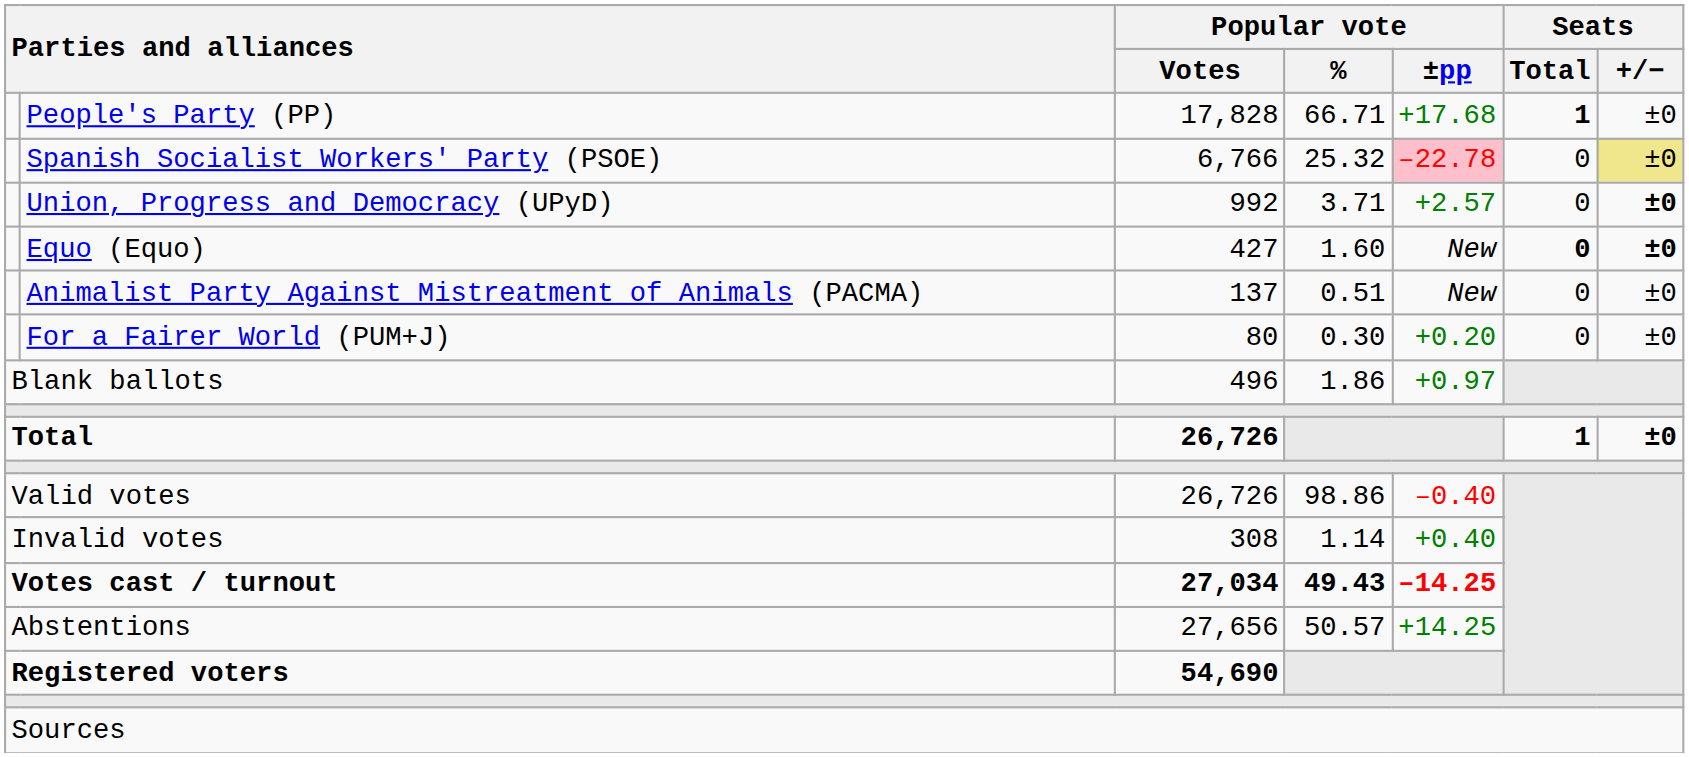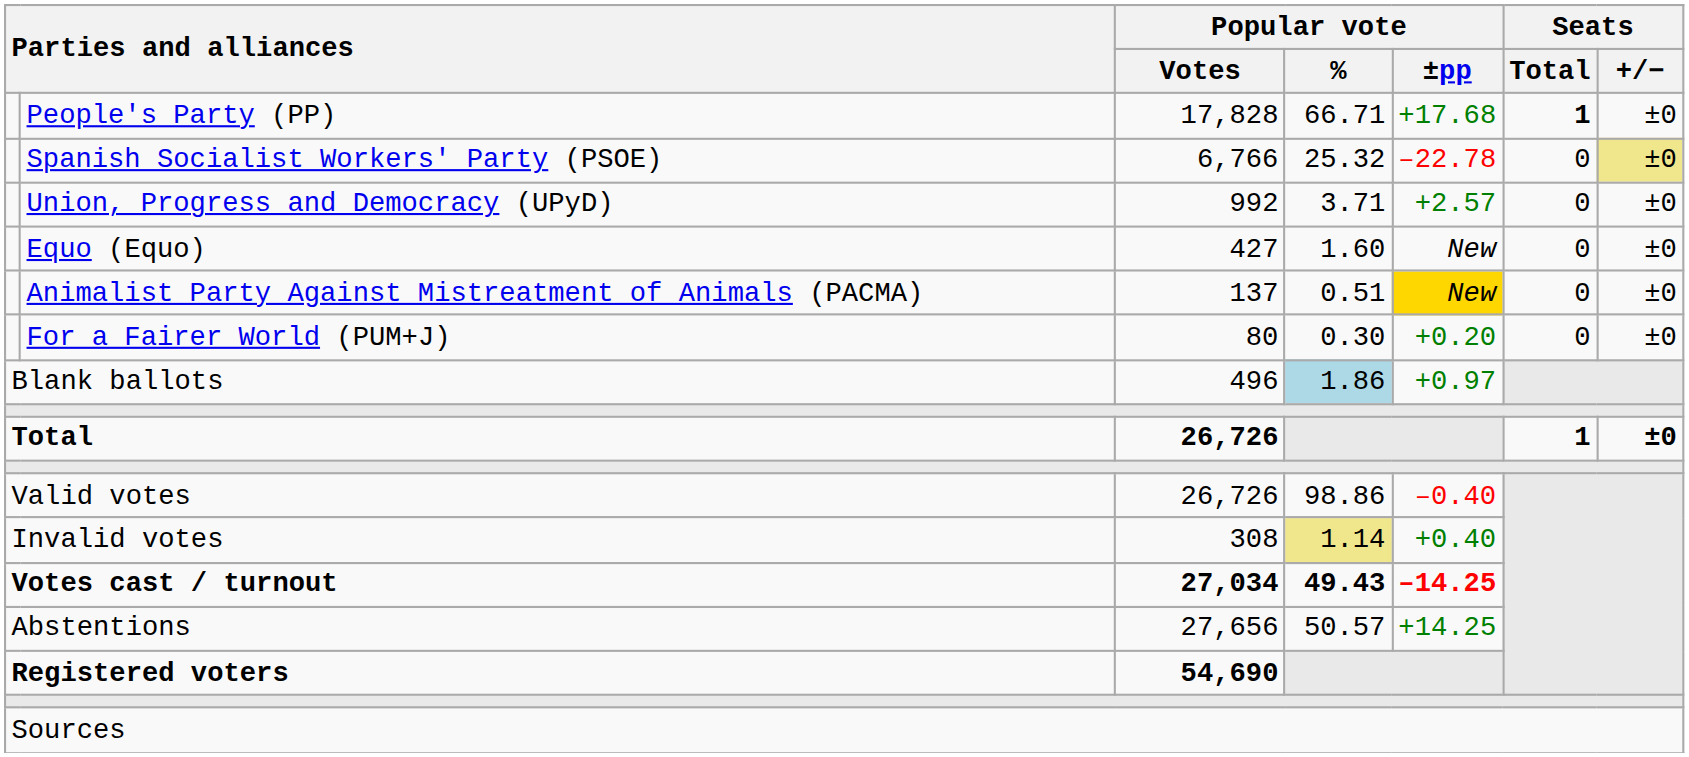Spanish Socialist Workers' Party (PSOE) | Popular vote / ±pp: pink background -> no background
Union, Progress and Democracy (UPyD) | Seats / +/−: bold -> normal
Equo (Equo) | Seats / Total: bold -> normal
Equo (Equo) | Seats / +/−: bold -> normal
Animalist Party Against Mistreatment of Animals (PACMA) | Popular vote / ±pp: no background -> gold background
Blank ballots | Popular vote / %: no background -> lightblue background
Invalid votes | Popular vote / %: no background -> khaki background
